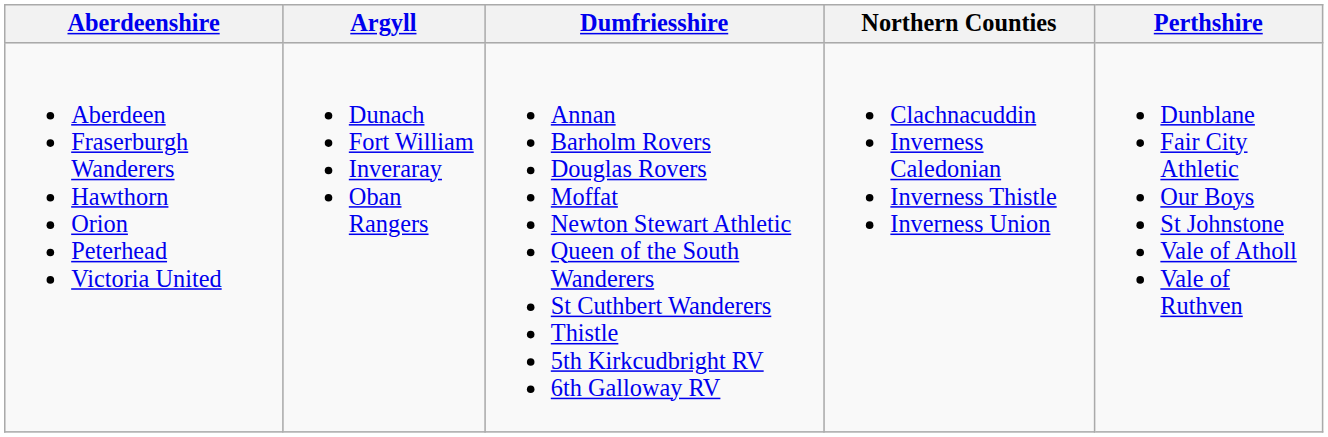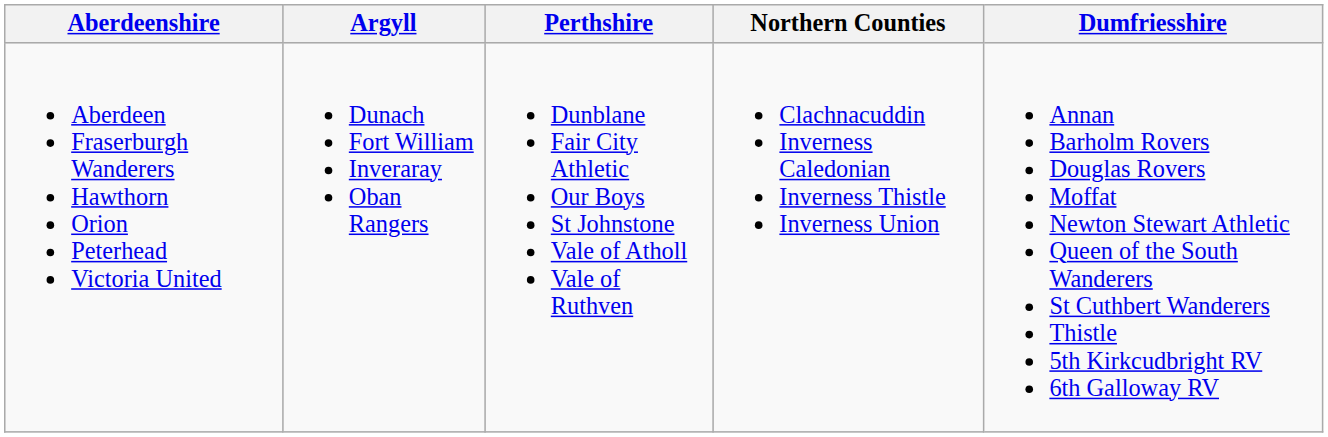columns swapped: Dumfriesshire <-> Perthshire
